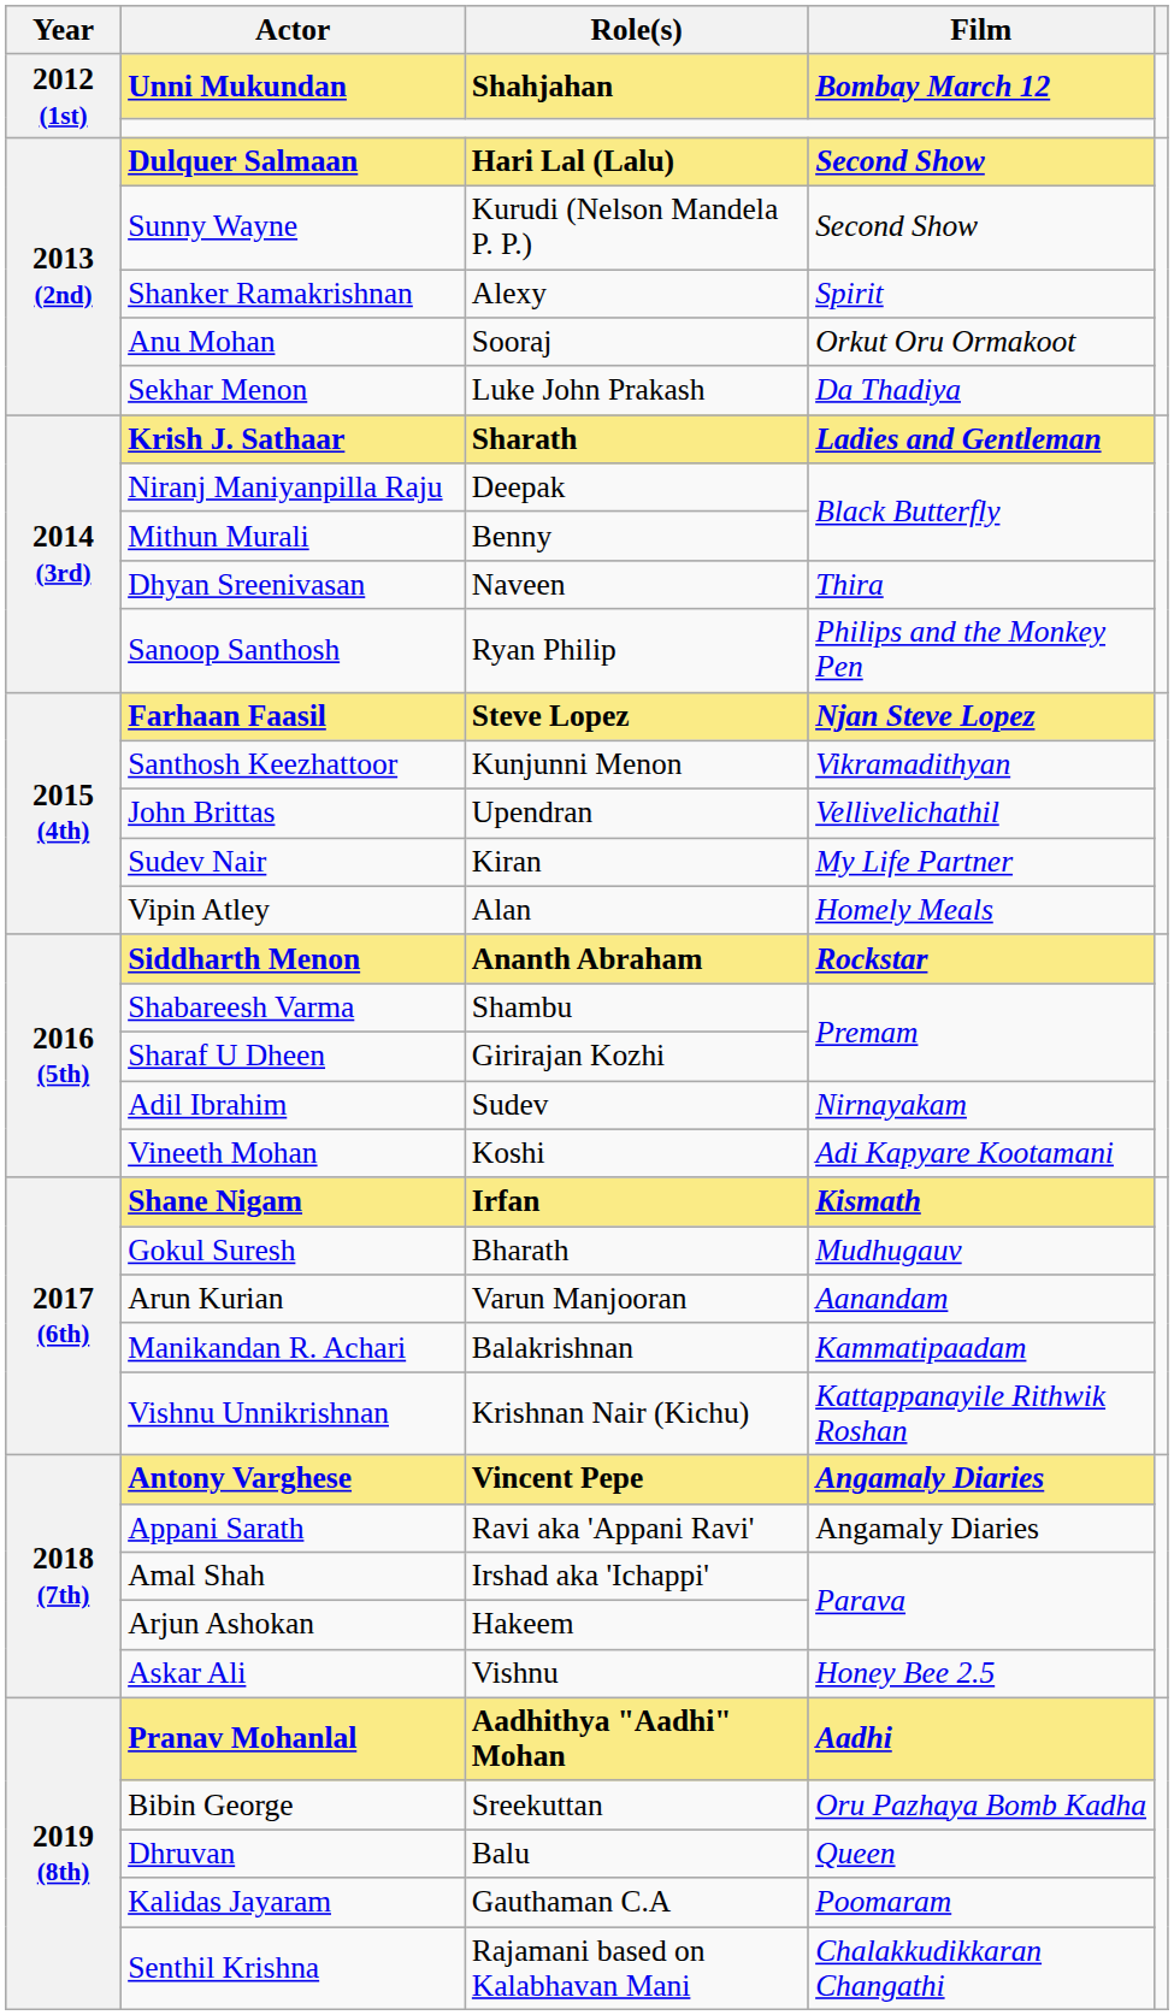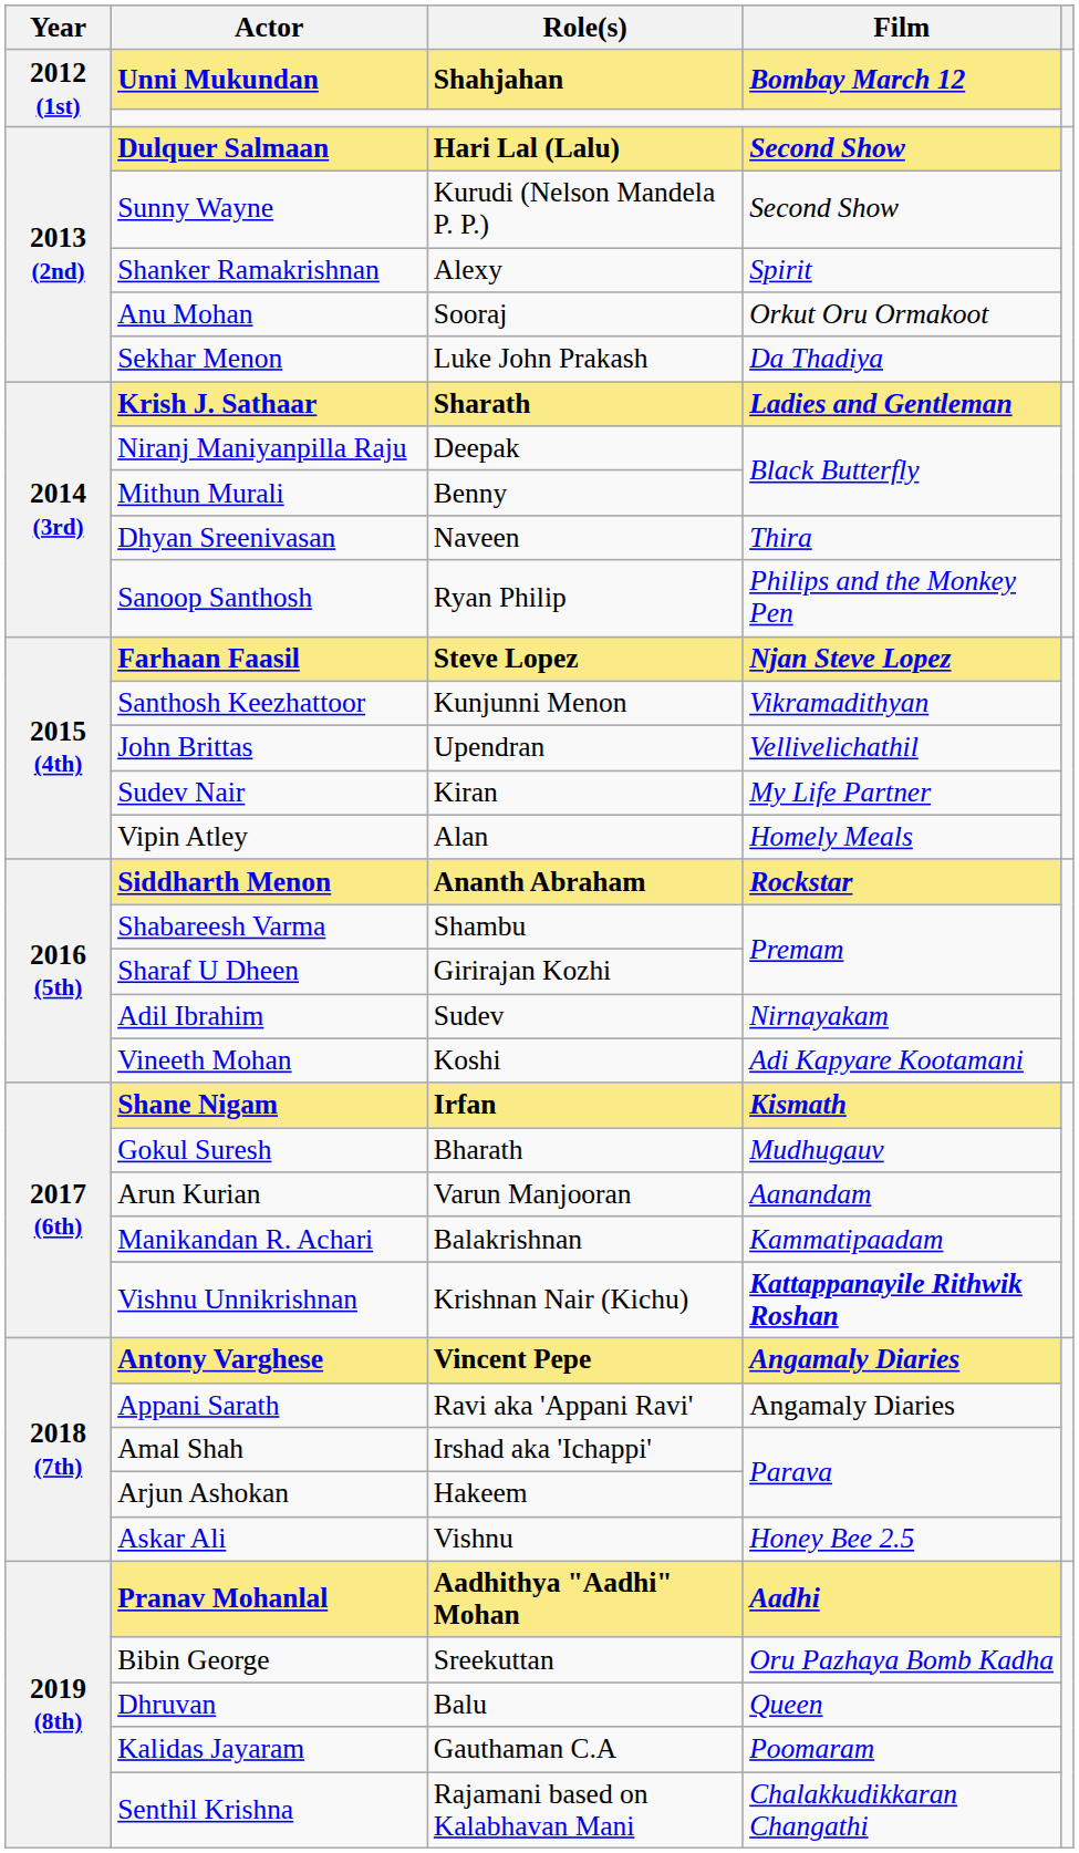Vishnu Unnikrishnan | Film: normal -> bold
